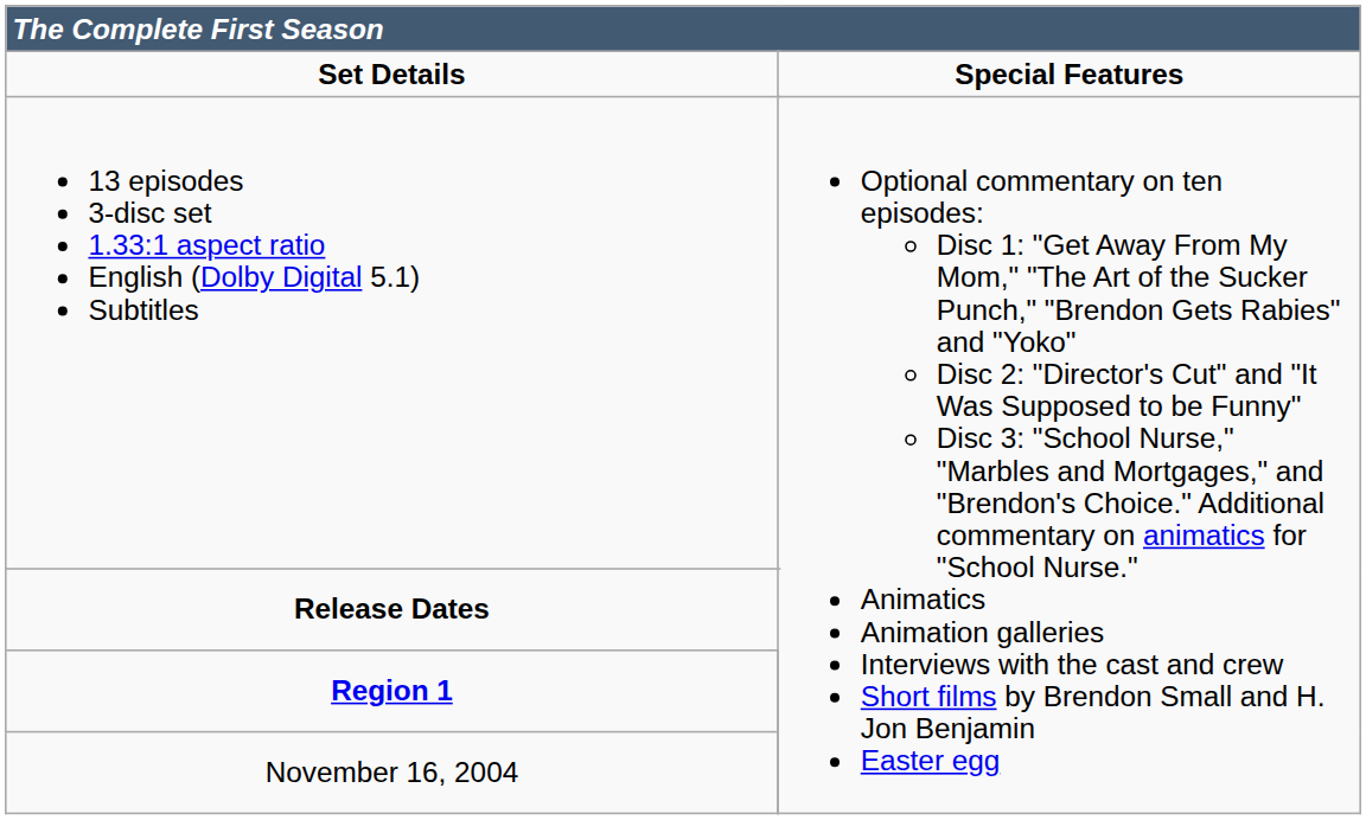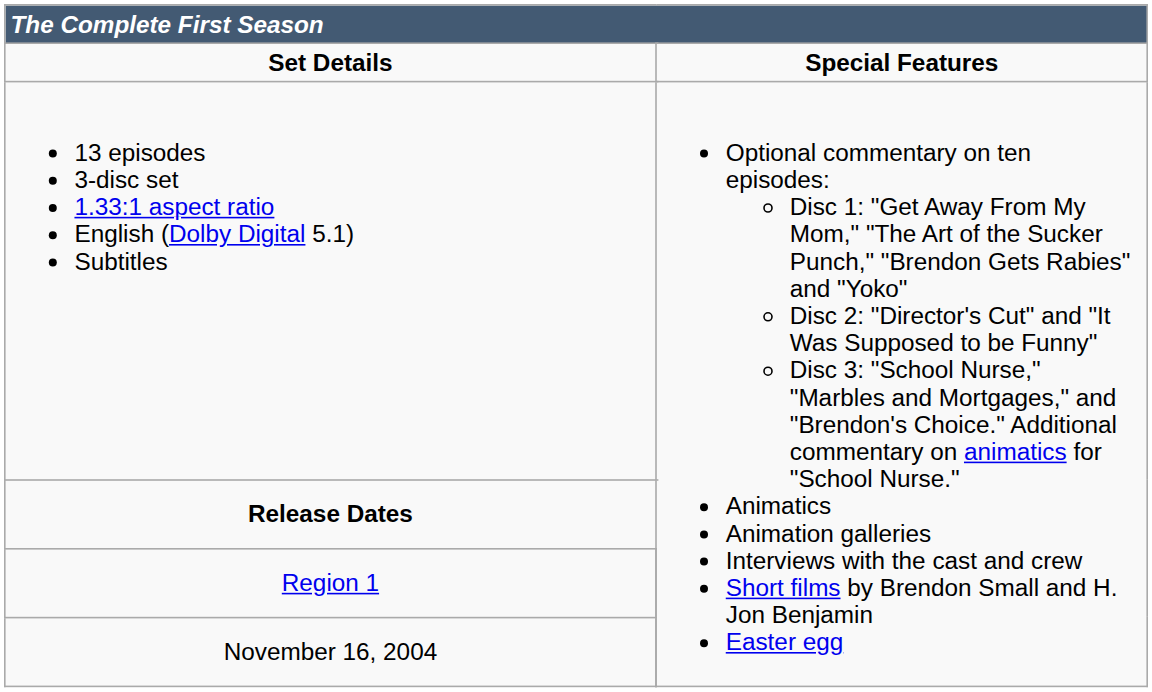Region 1 | column 1: bold -> normal
